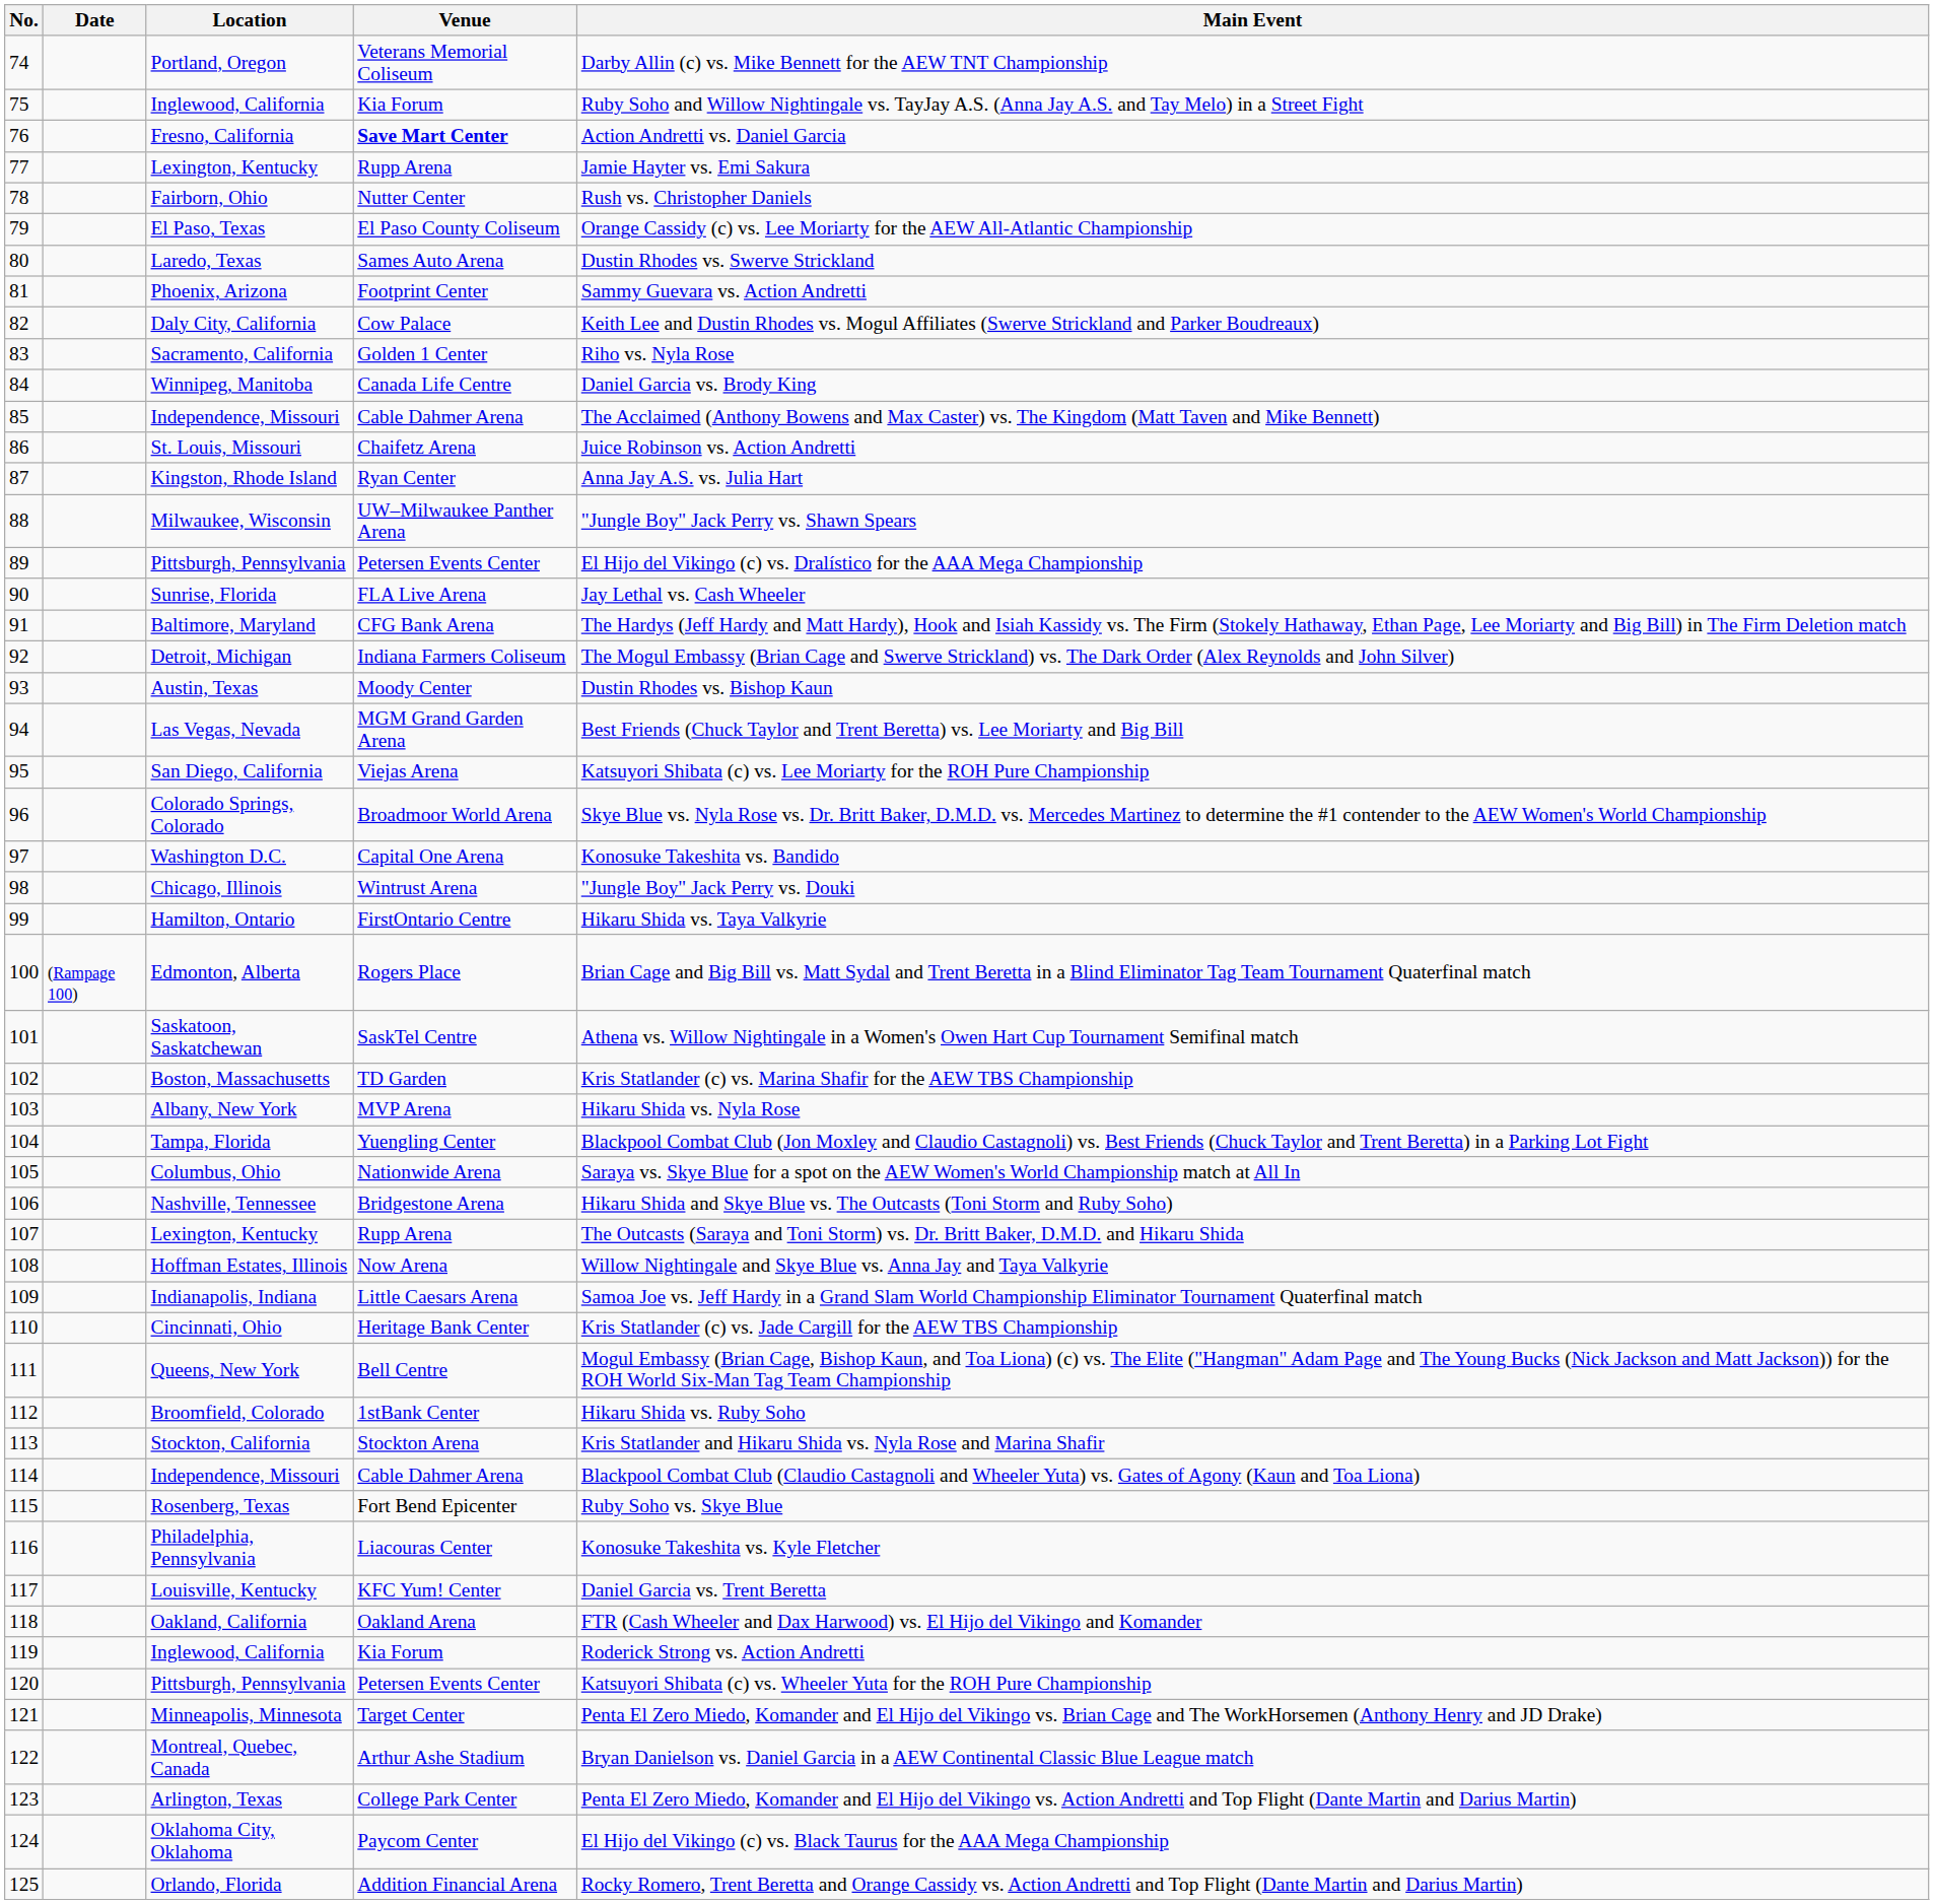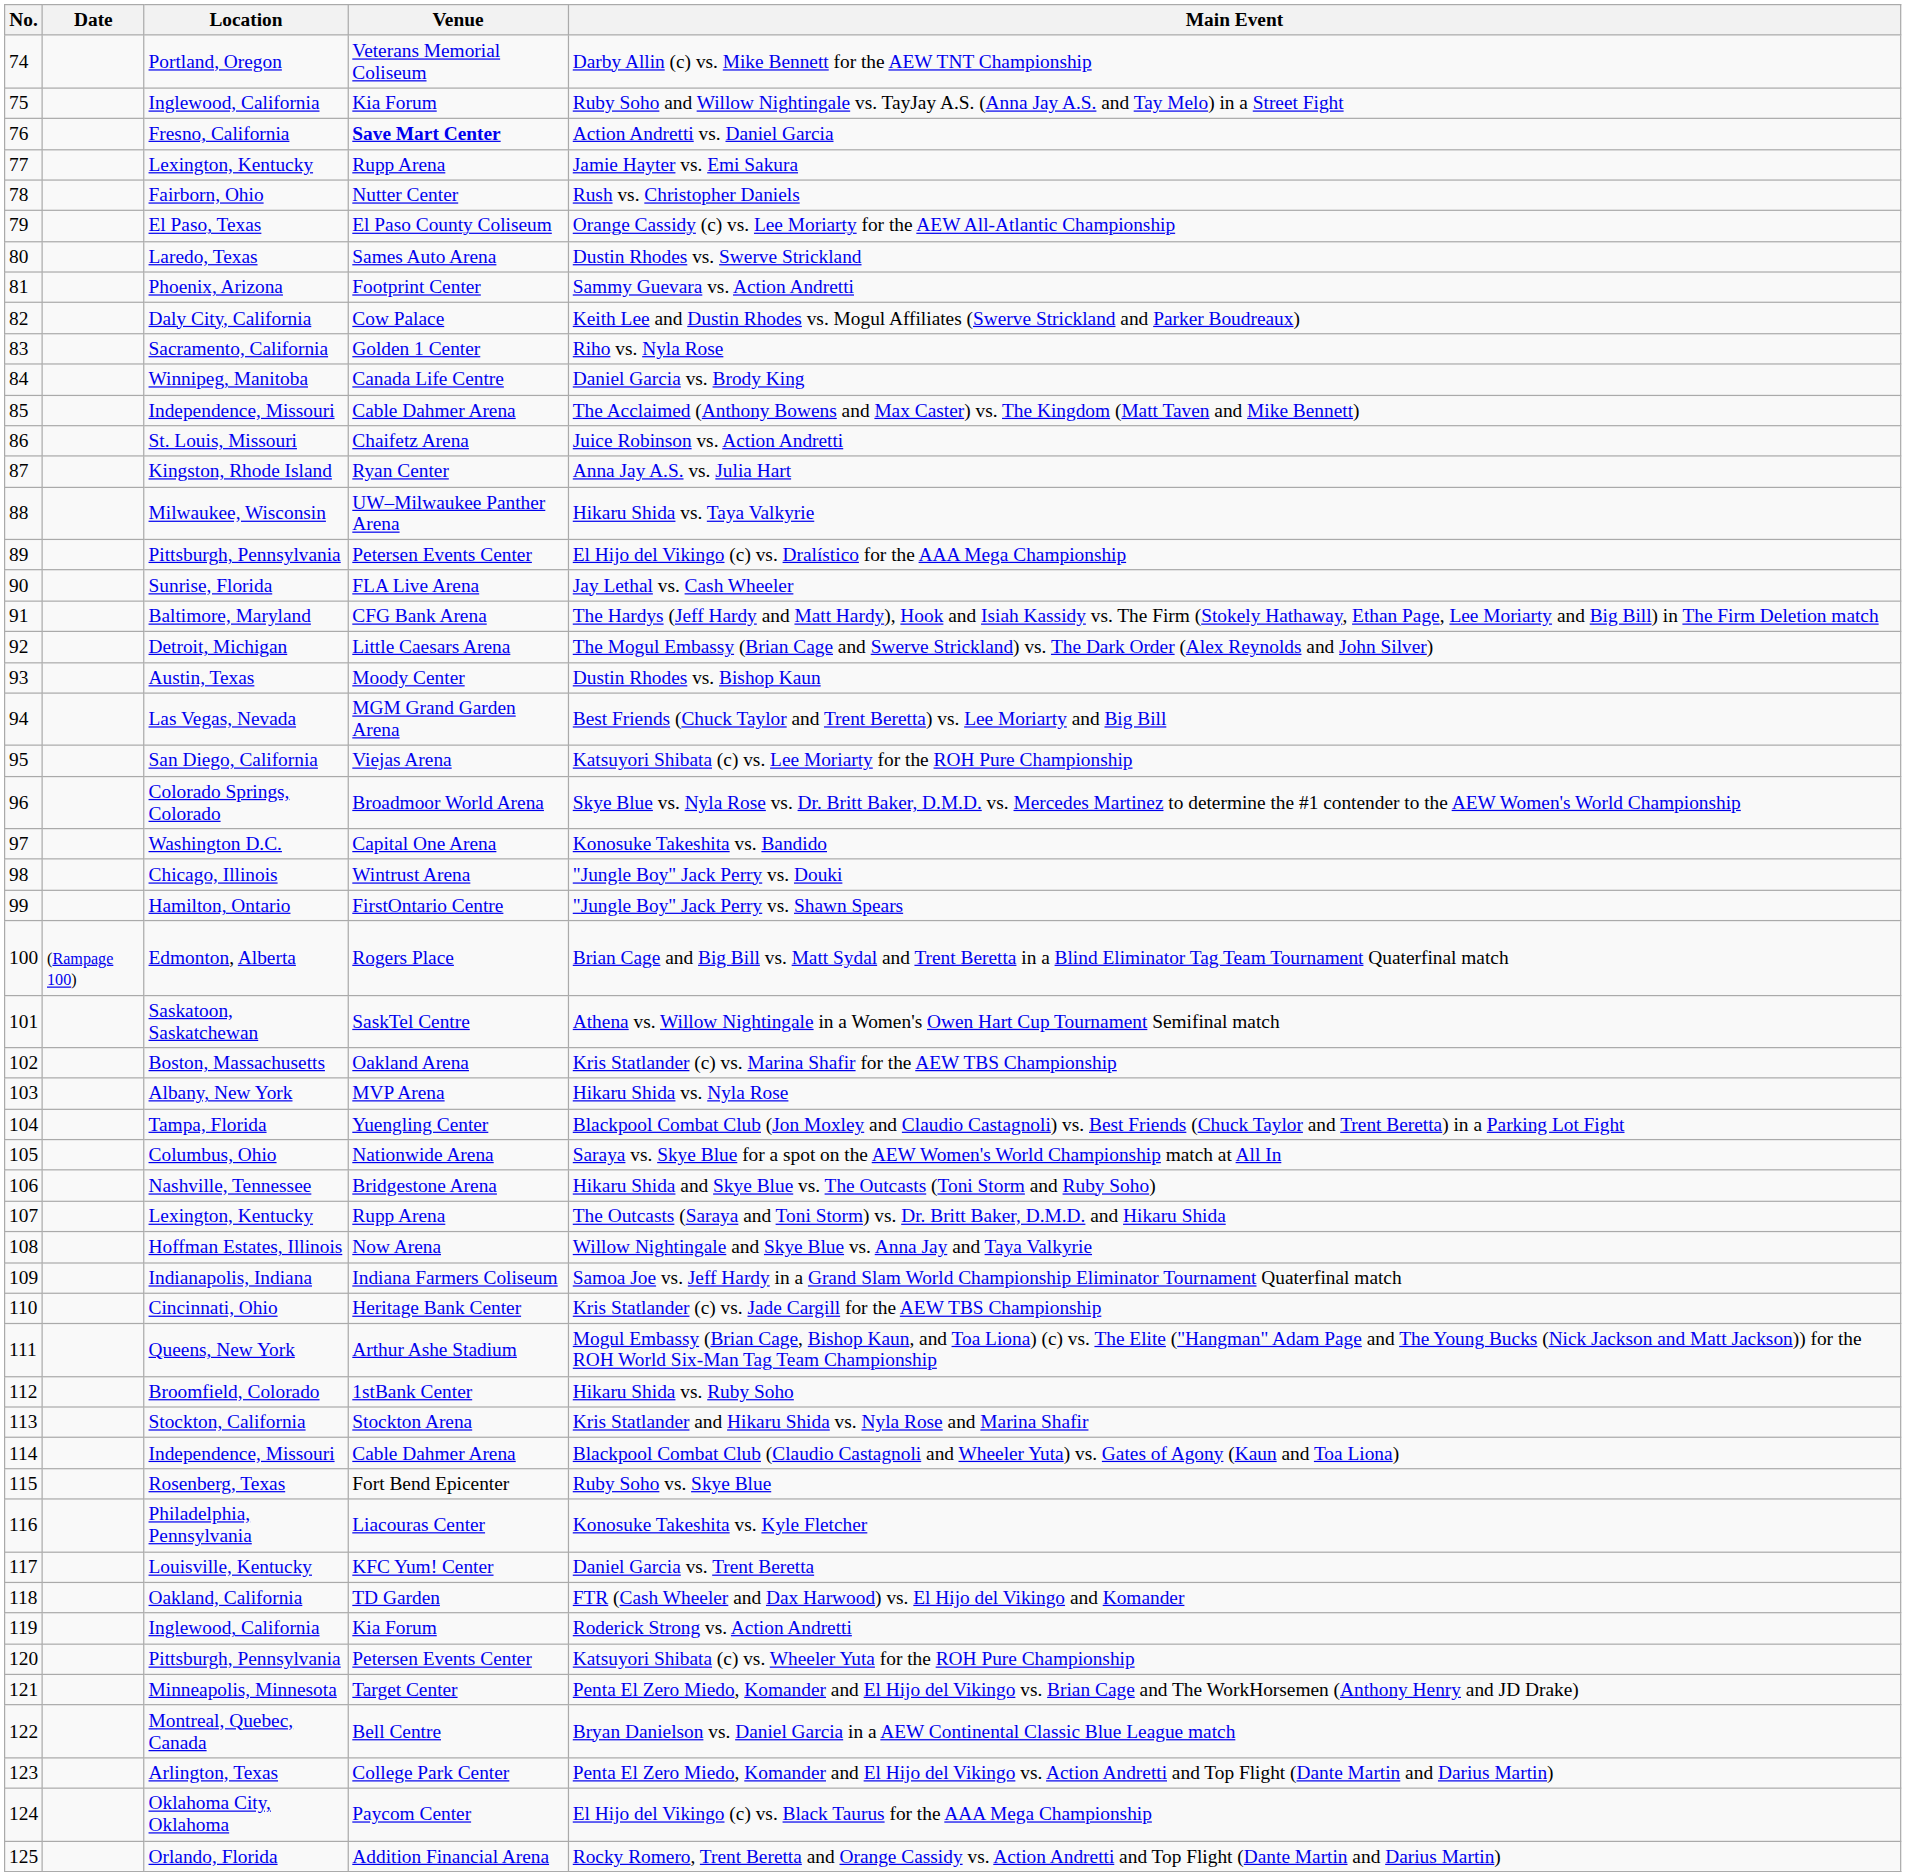Milwaukee, Wisconsin | Main Event: "Jungle Boy" Jack Perry vs. Shawn Spears -> Hikaru Shida vs. Taya Valkyrie
Detroit, Michigan | Venue: Indiana Farmers Coliseum -> Little Caesars Arena
Hamilton, Ontario | Main Event: Hikaru Shida vs. Taya Valkyrie -> "Jungle Boy" Jack Perry vs. Shawn Spears
Boston, Massachusetts | Venue: TD Garden -> Oakland Arena
Indianapolis, Indiana | Venue: Little Caesars Arena -> Indiana Farmers Coliseum
Queens, New York | Venue: Bell Centre -> Arthur Ashe Stadium
Oakland, California | Venue: Oakland Arena -> TD Garden
Montreal, Quebec, Canada | Venue: Arthur Ashe Stadium -> Bell Centre
